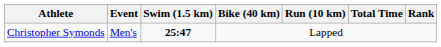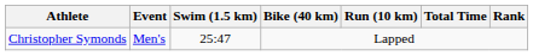Christopher Symonds | Swim (1.5 km): bold -> normal
